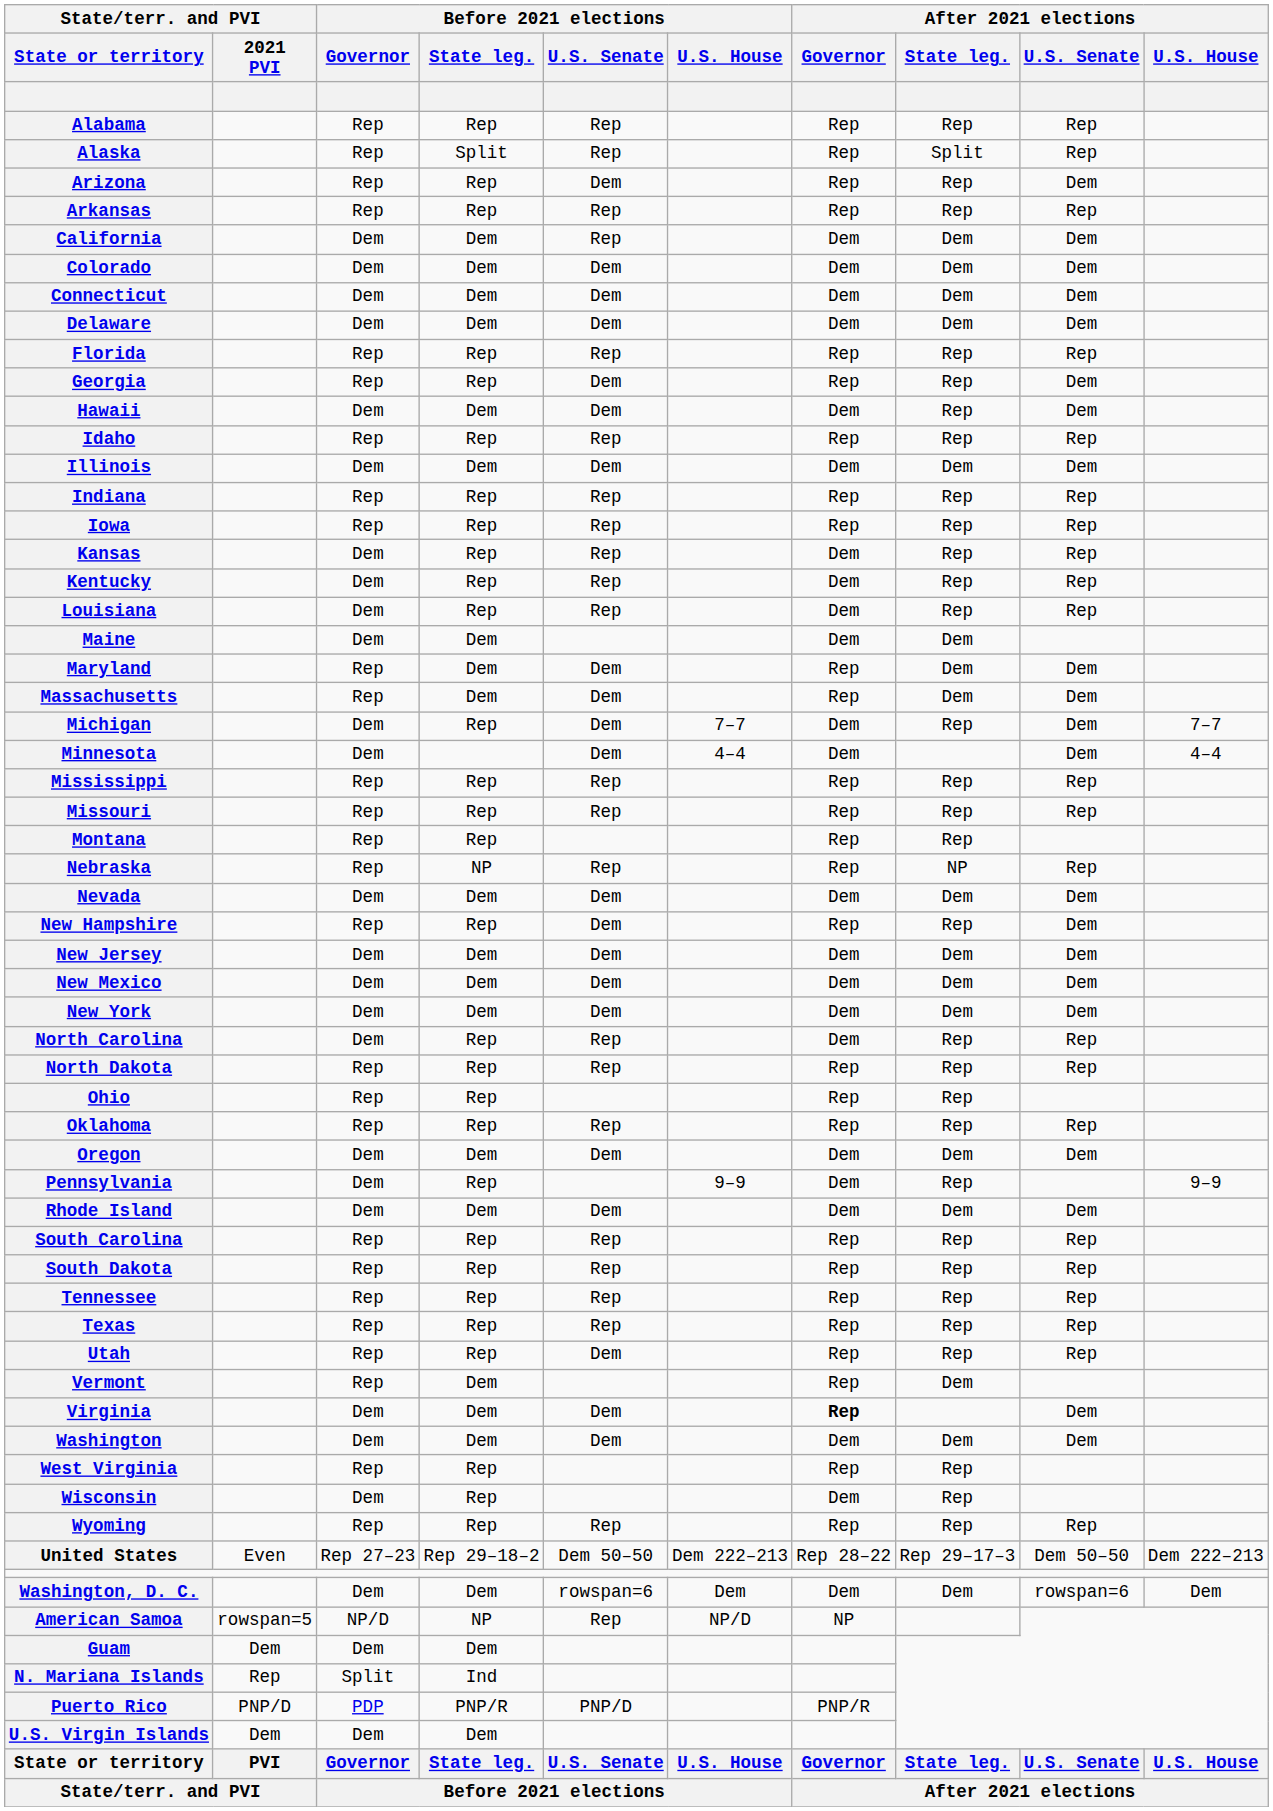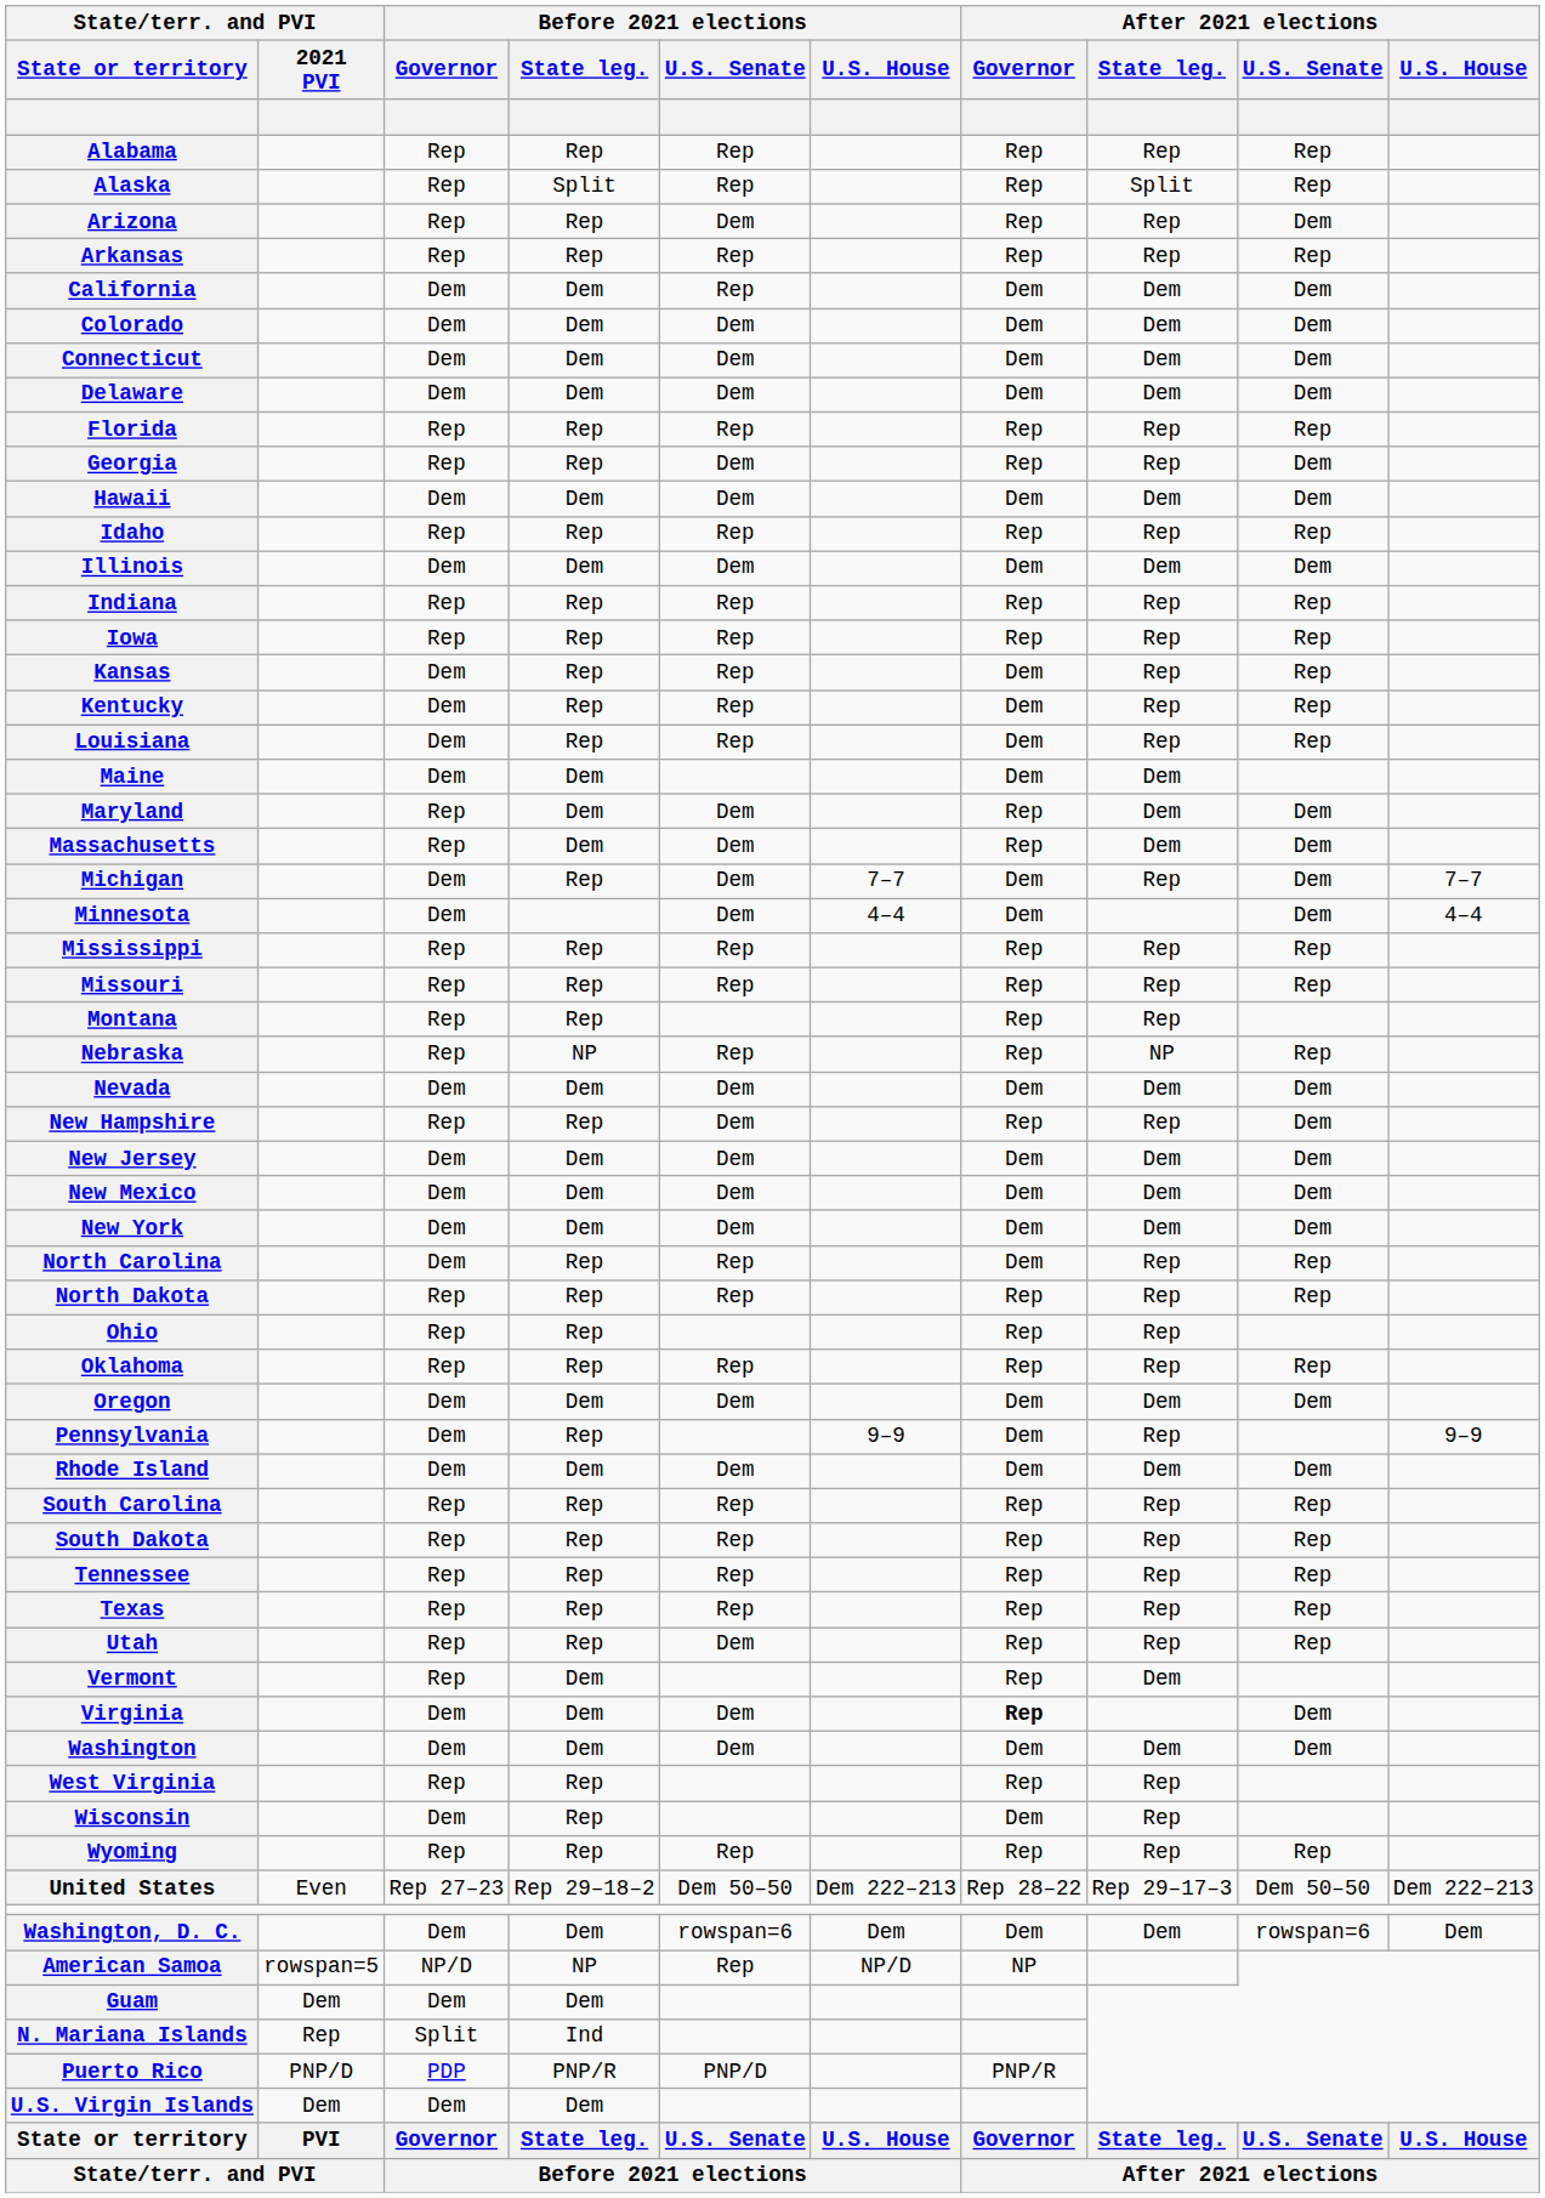Hawaii | After 2021 elections / State leg.: Rep -> Dem
